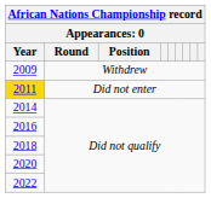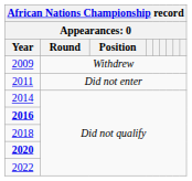2011 | column 1: gold background -> no background
2016 | column 1: normal -> bold
2020 | column 1: normal -> bold
